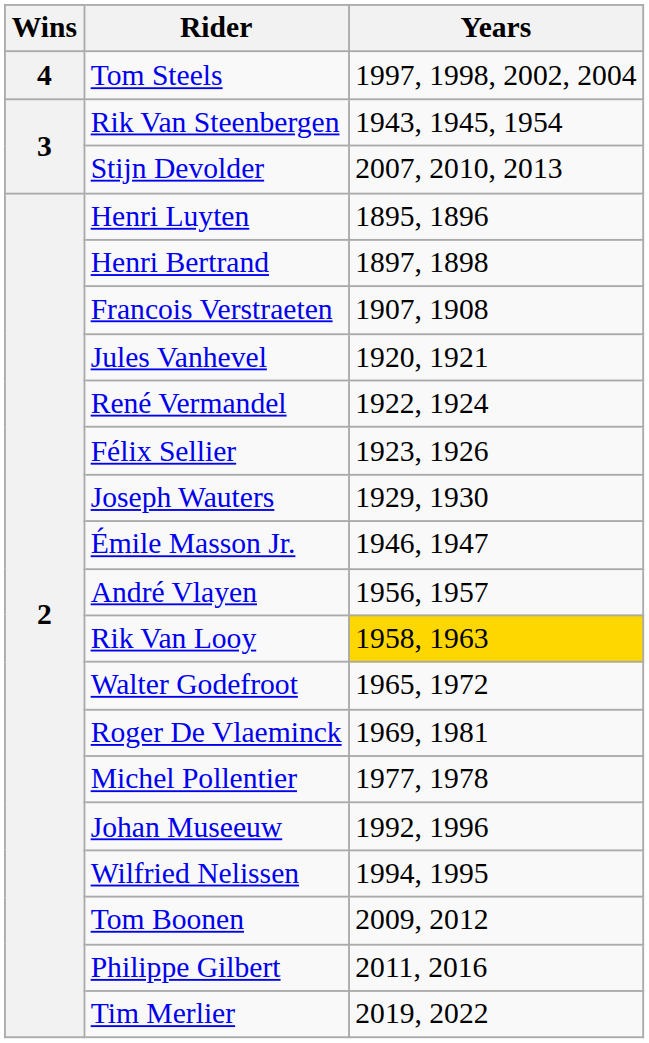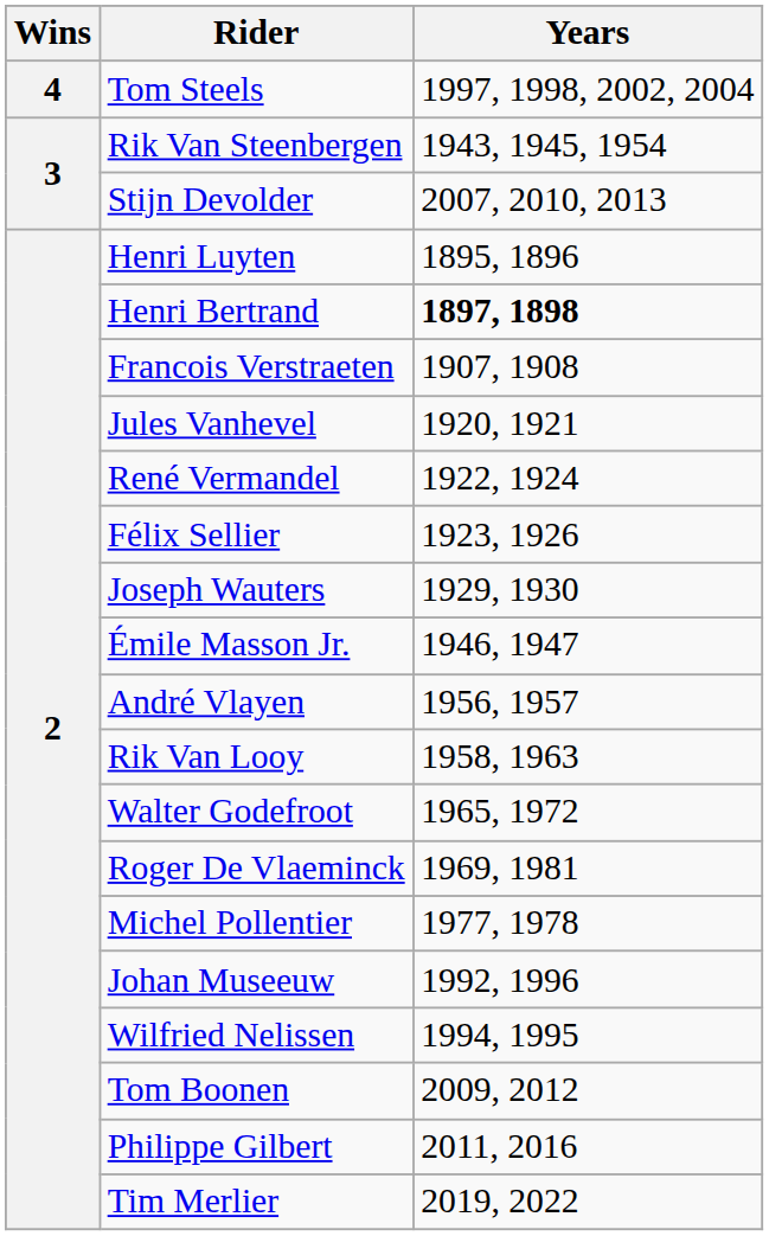Henri Bertrand | Years: normal -> bold
Rik Van Looy | Years: gold background -> no background
